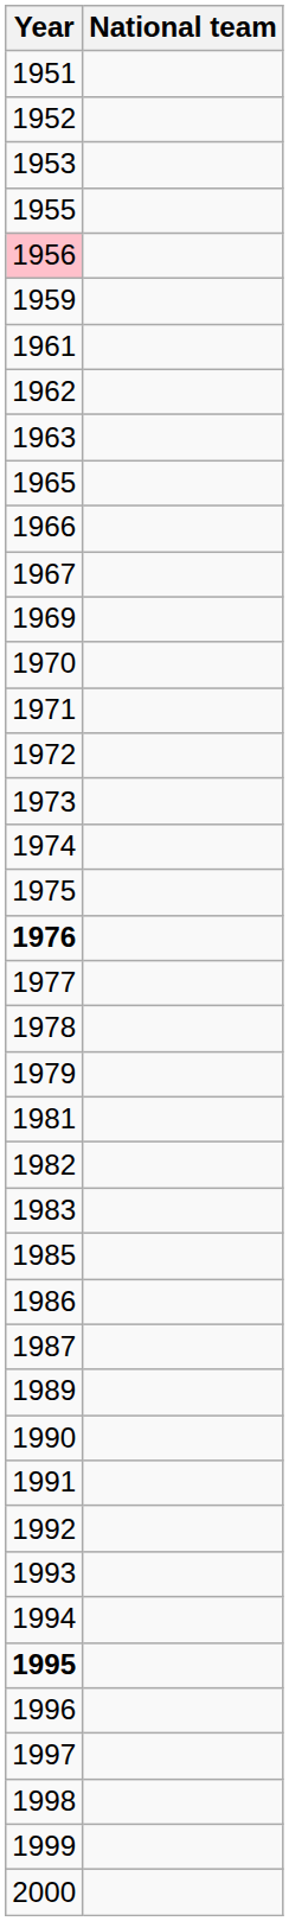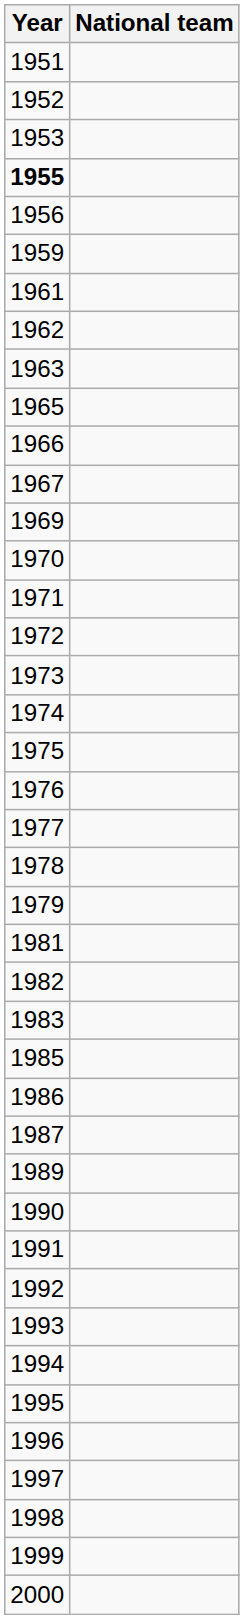1955 | Year: normal -> bold
1956 | Year: pink background -> no background
1976 | Year: bold -> normal
1995 | Year: bold -> normal
